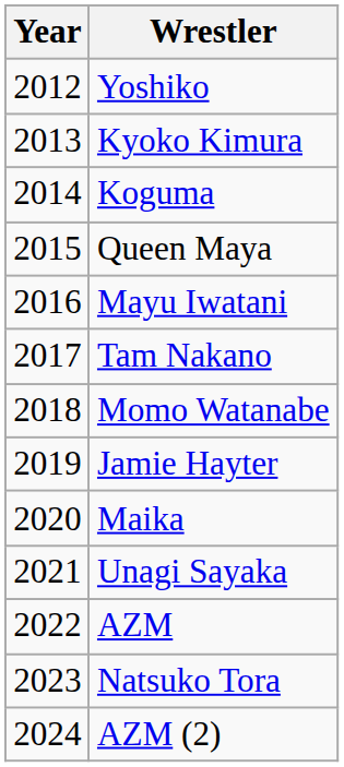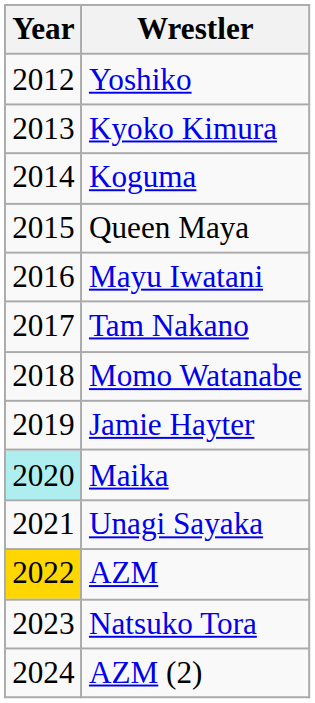Maika | Year: no background -> paleturquoise background
AZM | Year: no background -> gold background
